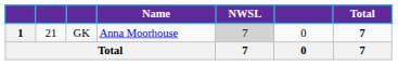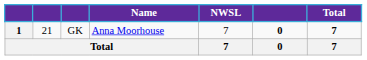1 | NWSL: lightgrey background -> no background
1 | column 6: normal -> bold
